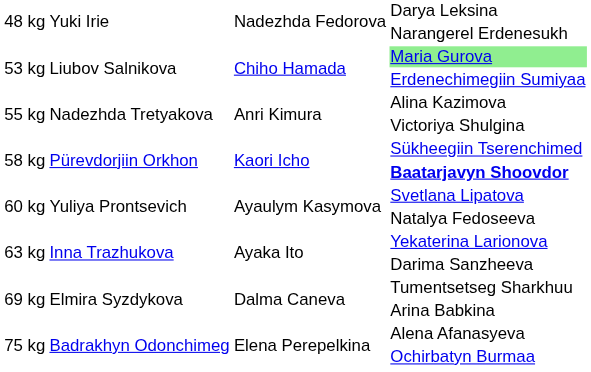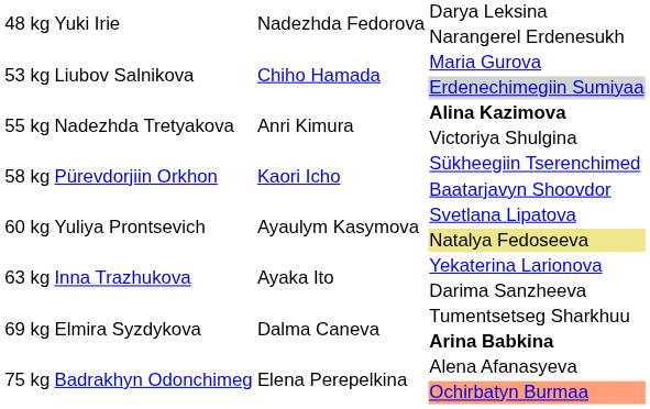Maria Gurova | column 4: lightgreen background -> no background
Erdenechimegiin Sumiyaa | column 4: no background -> lightgrey background
Alina Kazimova | column 4: normal -> bold
Baatarjavyn Shoovdor | column 4: bold -> normal
Natalya Fedoseeva | column 4: no background -> khaki background
Arina Babkina | column 4: normal -> bold
Ochirbatyn Burmaa | column 4: no background -> lightsalmon background
